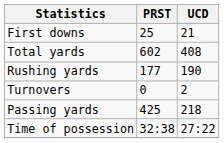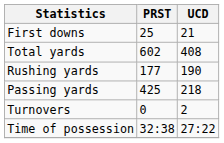rows swapped: Passing yards <-> Turnovers
